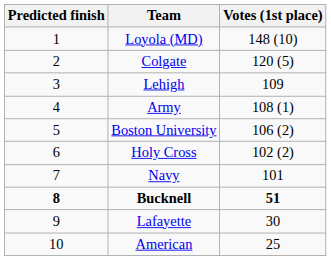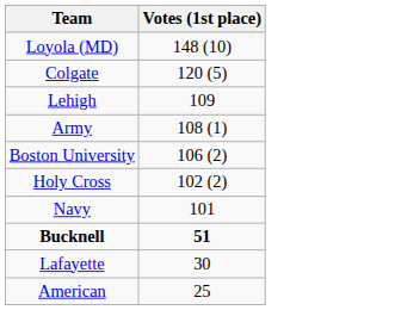- column: Predicted finish | 1 | 2 | 3 | 4 | 5 | 6 | 7 | 8 | 9 | 10
